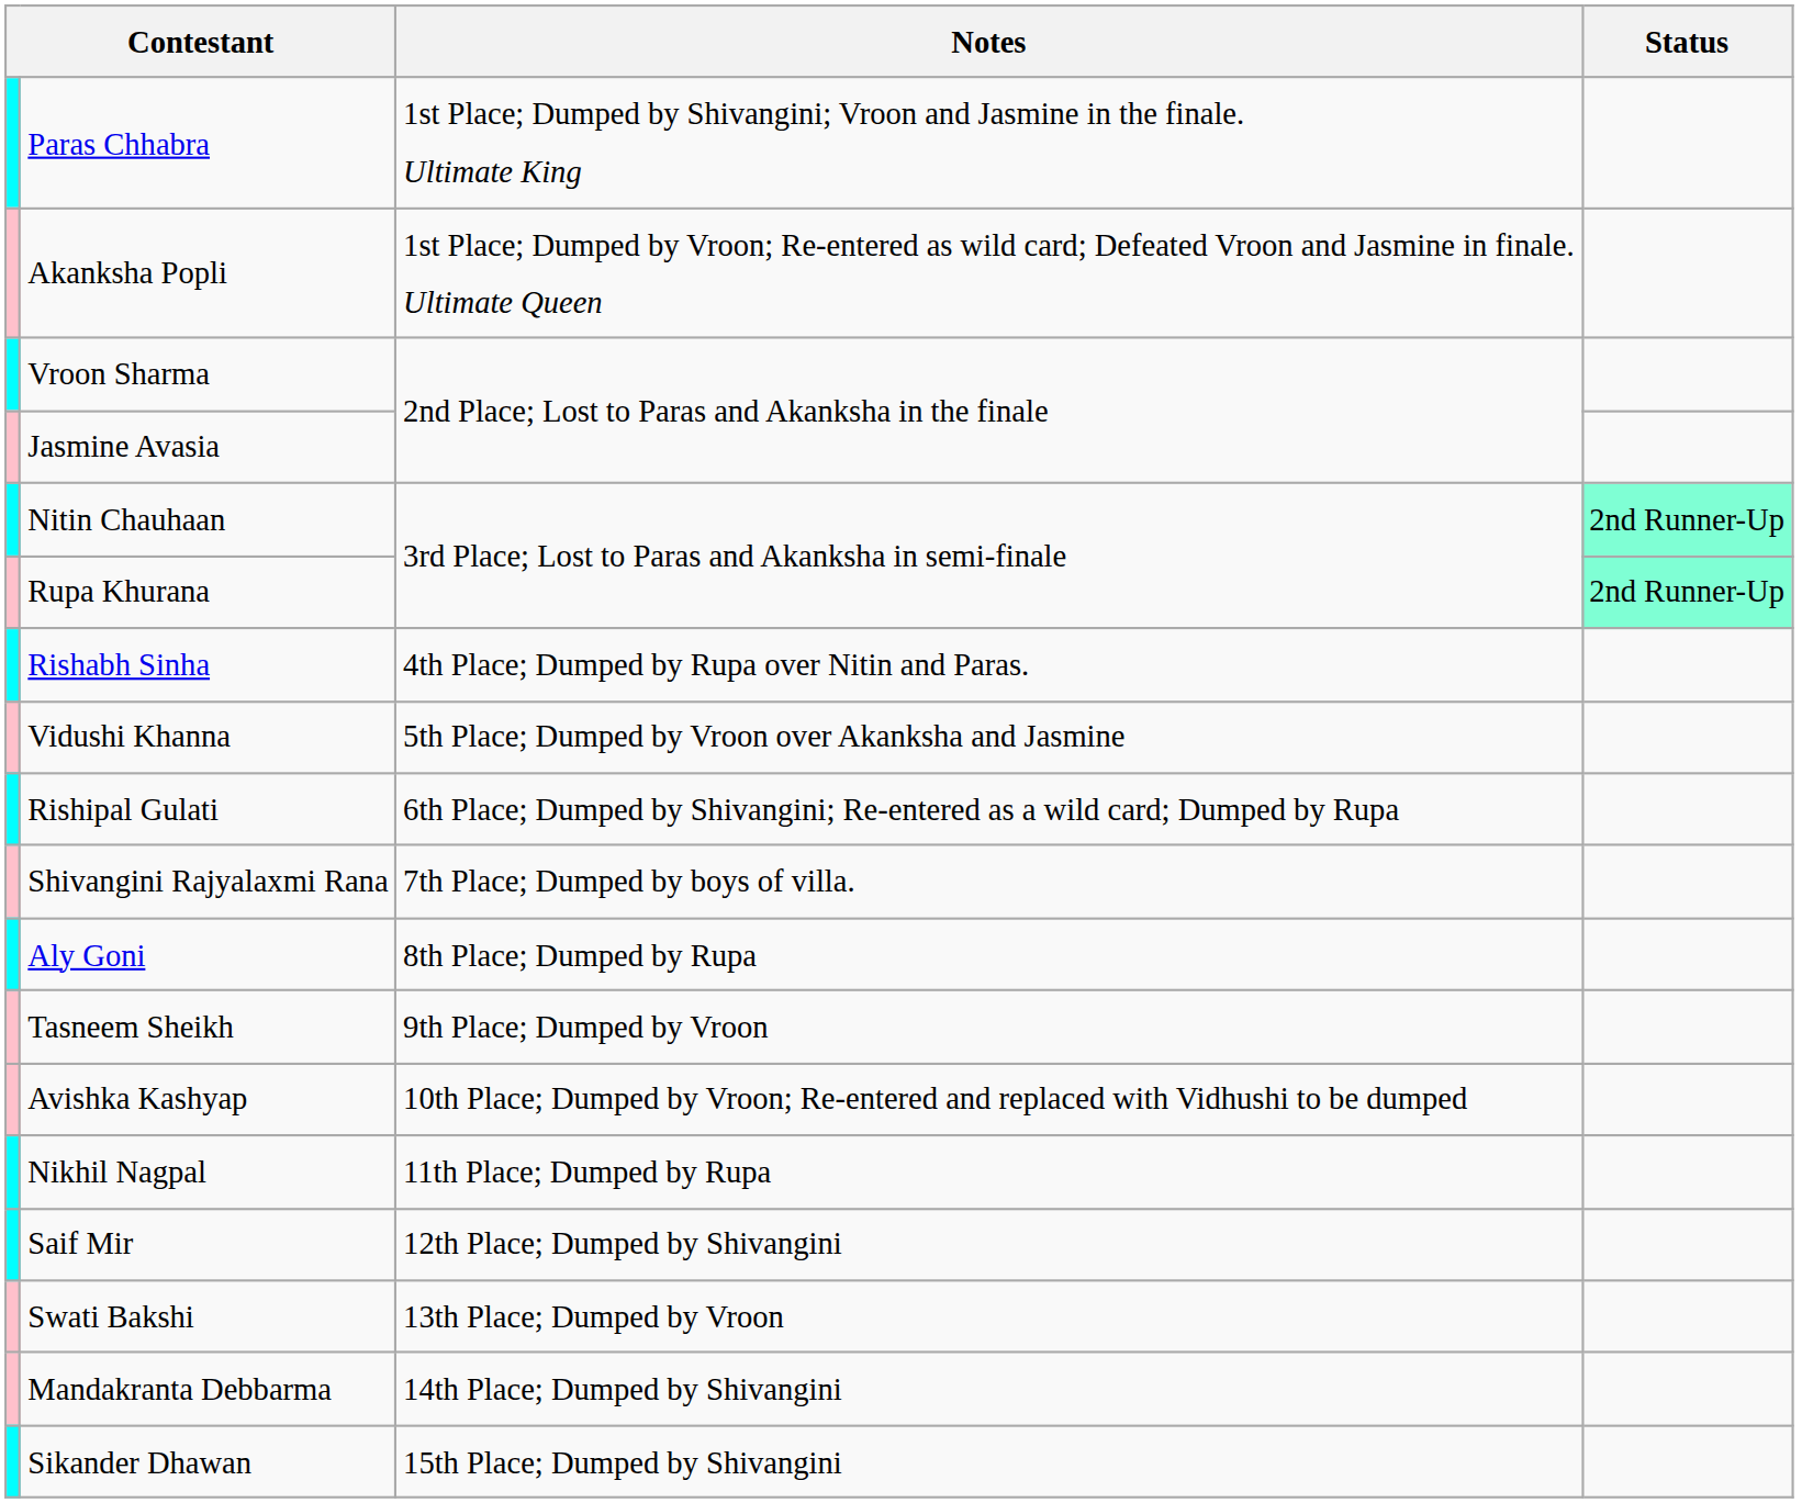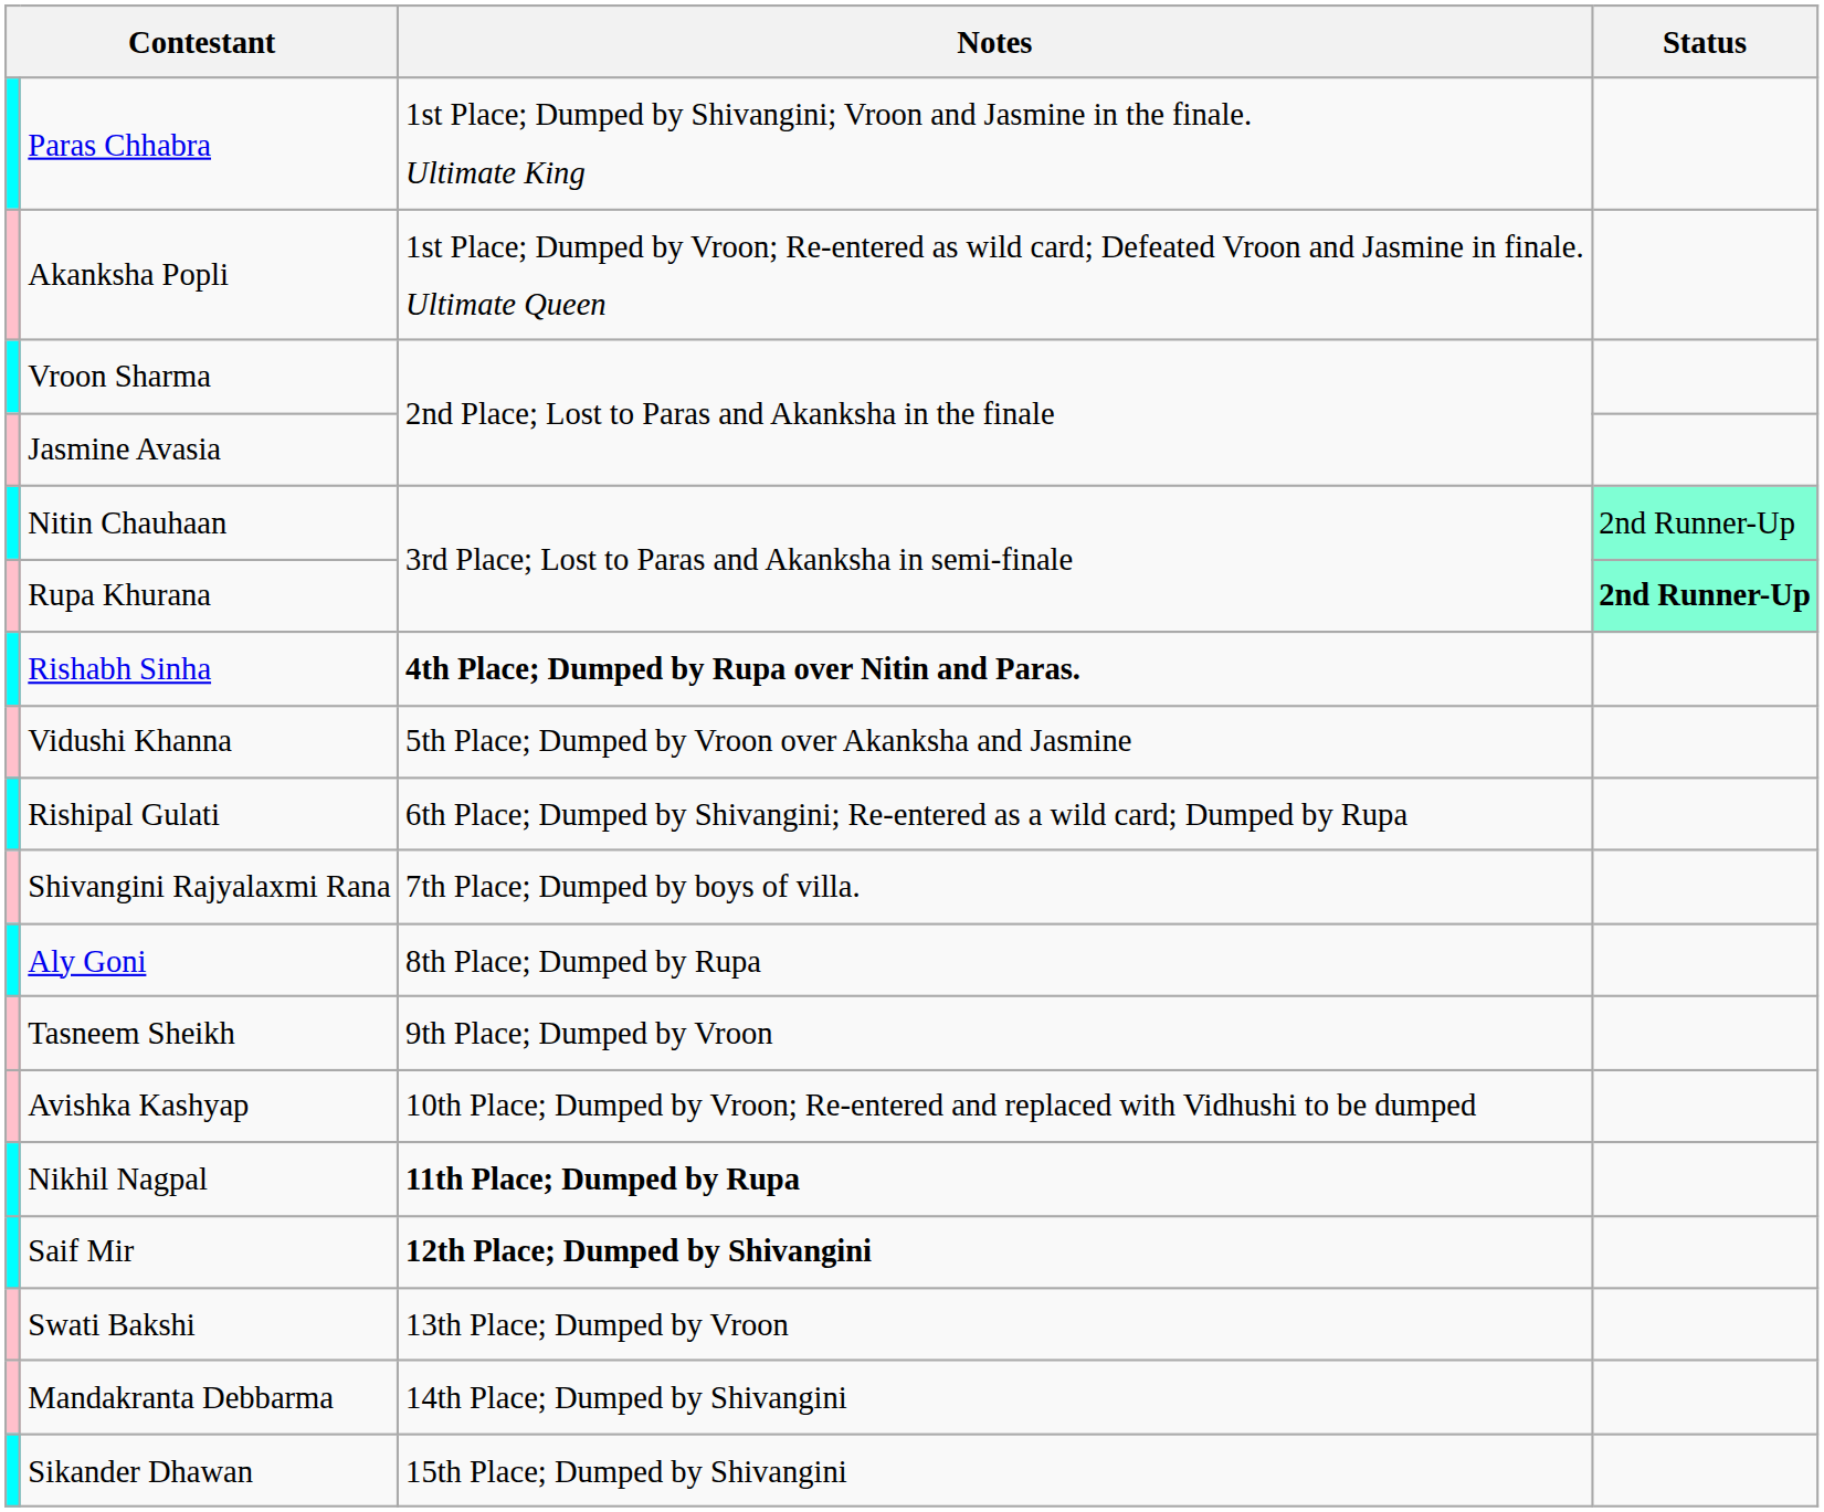Rupa Khurana | Status: normal -> bold
Rishabh Sinha | Notes: normal -> bold
Nikhil Nagpal | Notes: normal -> bold
Saif Mir | Notes: normal -> bold
